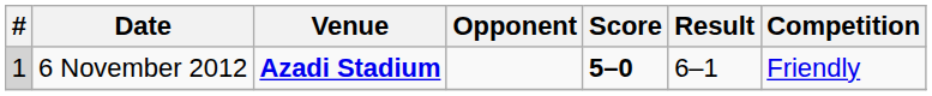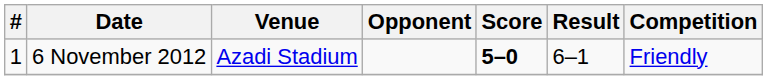6 November 2012 | #: lightgrey background -> no background
6 November 2012 | Venue: bold -> normal
